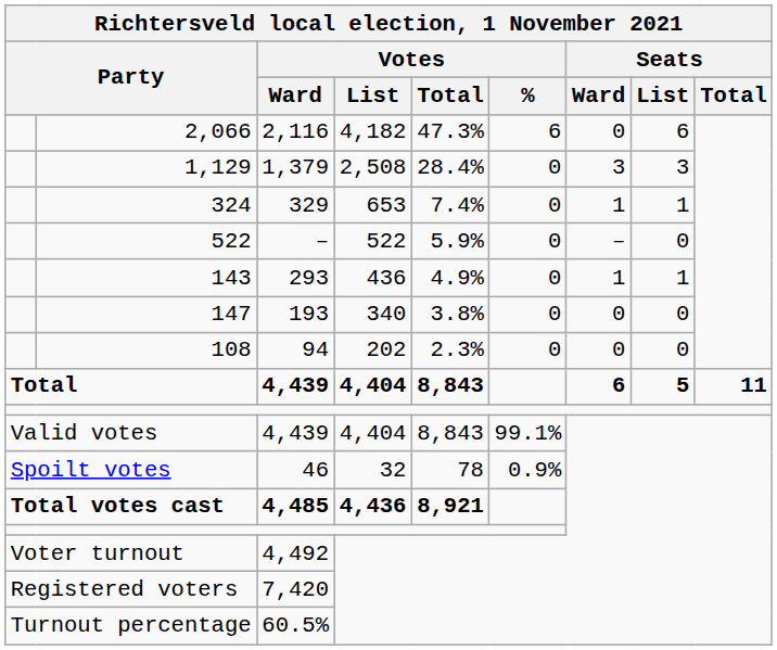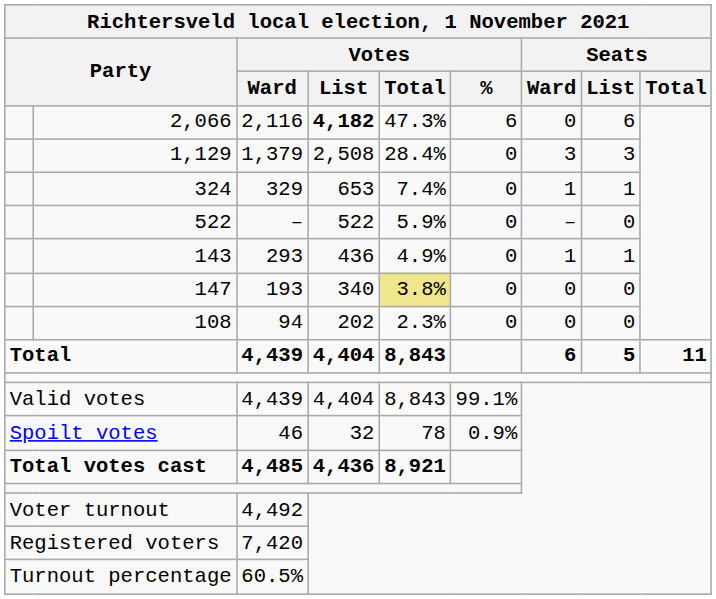2,066 | Votes / List: normal -> bold
147 | Votes / Total: no background -> khaki background
